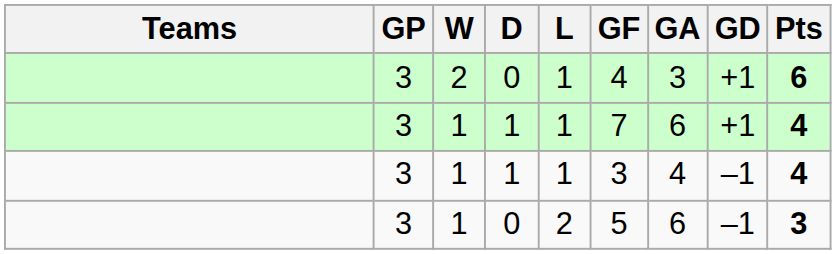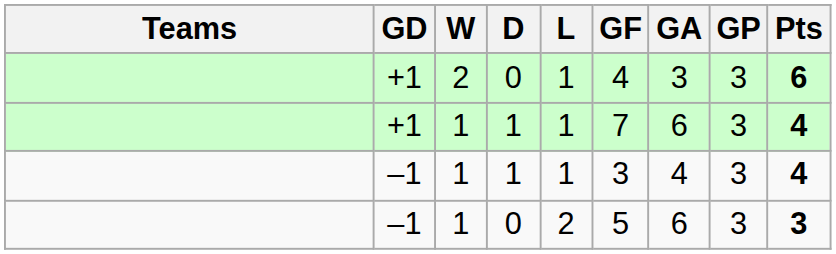columns swapped: GP <-> GD
